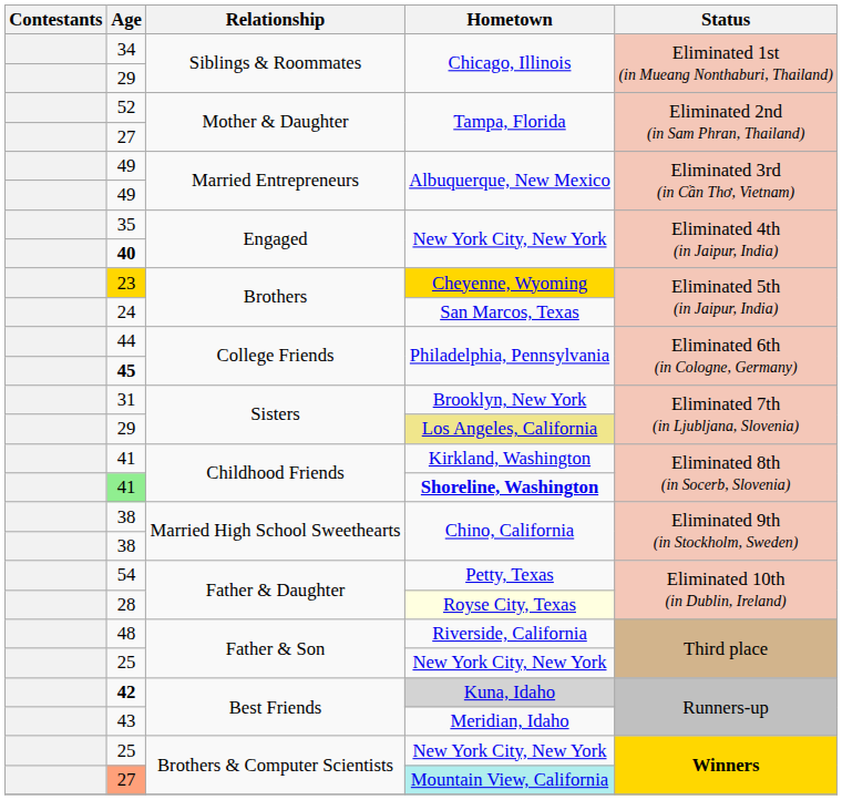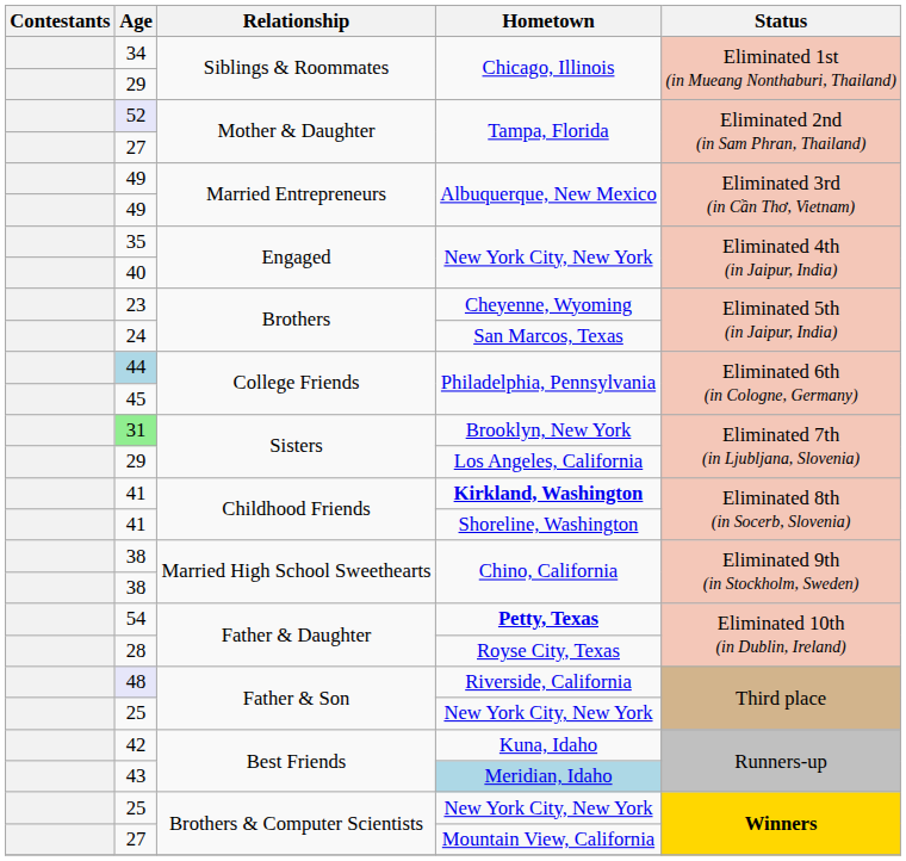52 | Age: no background -> lavender background
40 | Age: bold -> normal
23 | Age: gold background -> no background
23 | Hometown: gold background -> no background
44 | Age: no background -> lightblue background
45 | Age: bold -> normal
31 | Age: no background -> lightgreen background
29 / Los Angeles, California | Hometown: khaki background -> no background
41 / Kirkland, Washington | Hometown: normal -> bold
41 / Shoreline, Washington | Age: lightgreen background -> no background
41 / Shoreline, Washington | Hometown: bold -> normal
54 | Hometown: normal -> bold
28 | Hometown: lightyellow background -> no background
48 | Age: no background -> lavender background
42 | Age: bold -> normal
42 | Hometown: lightgrey background -> no background
43 | Hometown: no background -> lightblue background
27 / Mountain View, California | Age: lightsalmon background -> no background
27 / Mountain View, California | Hometown: paleturquoise background -> no background
